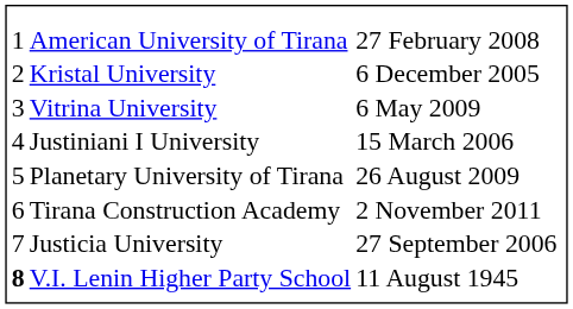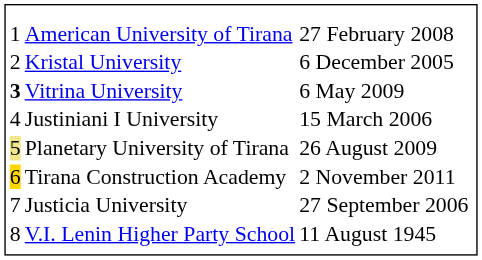Vitrina University | column 1: normal -> bold
Planetary University of Tirana | column 1: no background -> khaki background
Tirana Construction Academy | column 1: no background -> gold background
V.I. Lenin Higher Party School | column 1: bold -> normal
